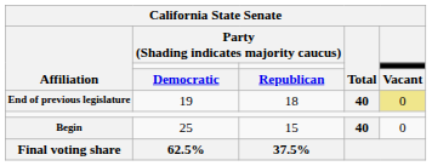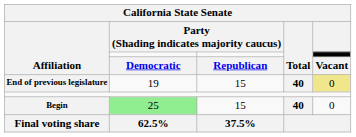End of previous legislature | column 3: 18 -> 15
Begin | column 2: no background -> lightgreen background
